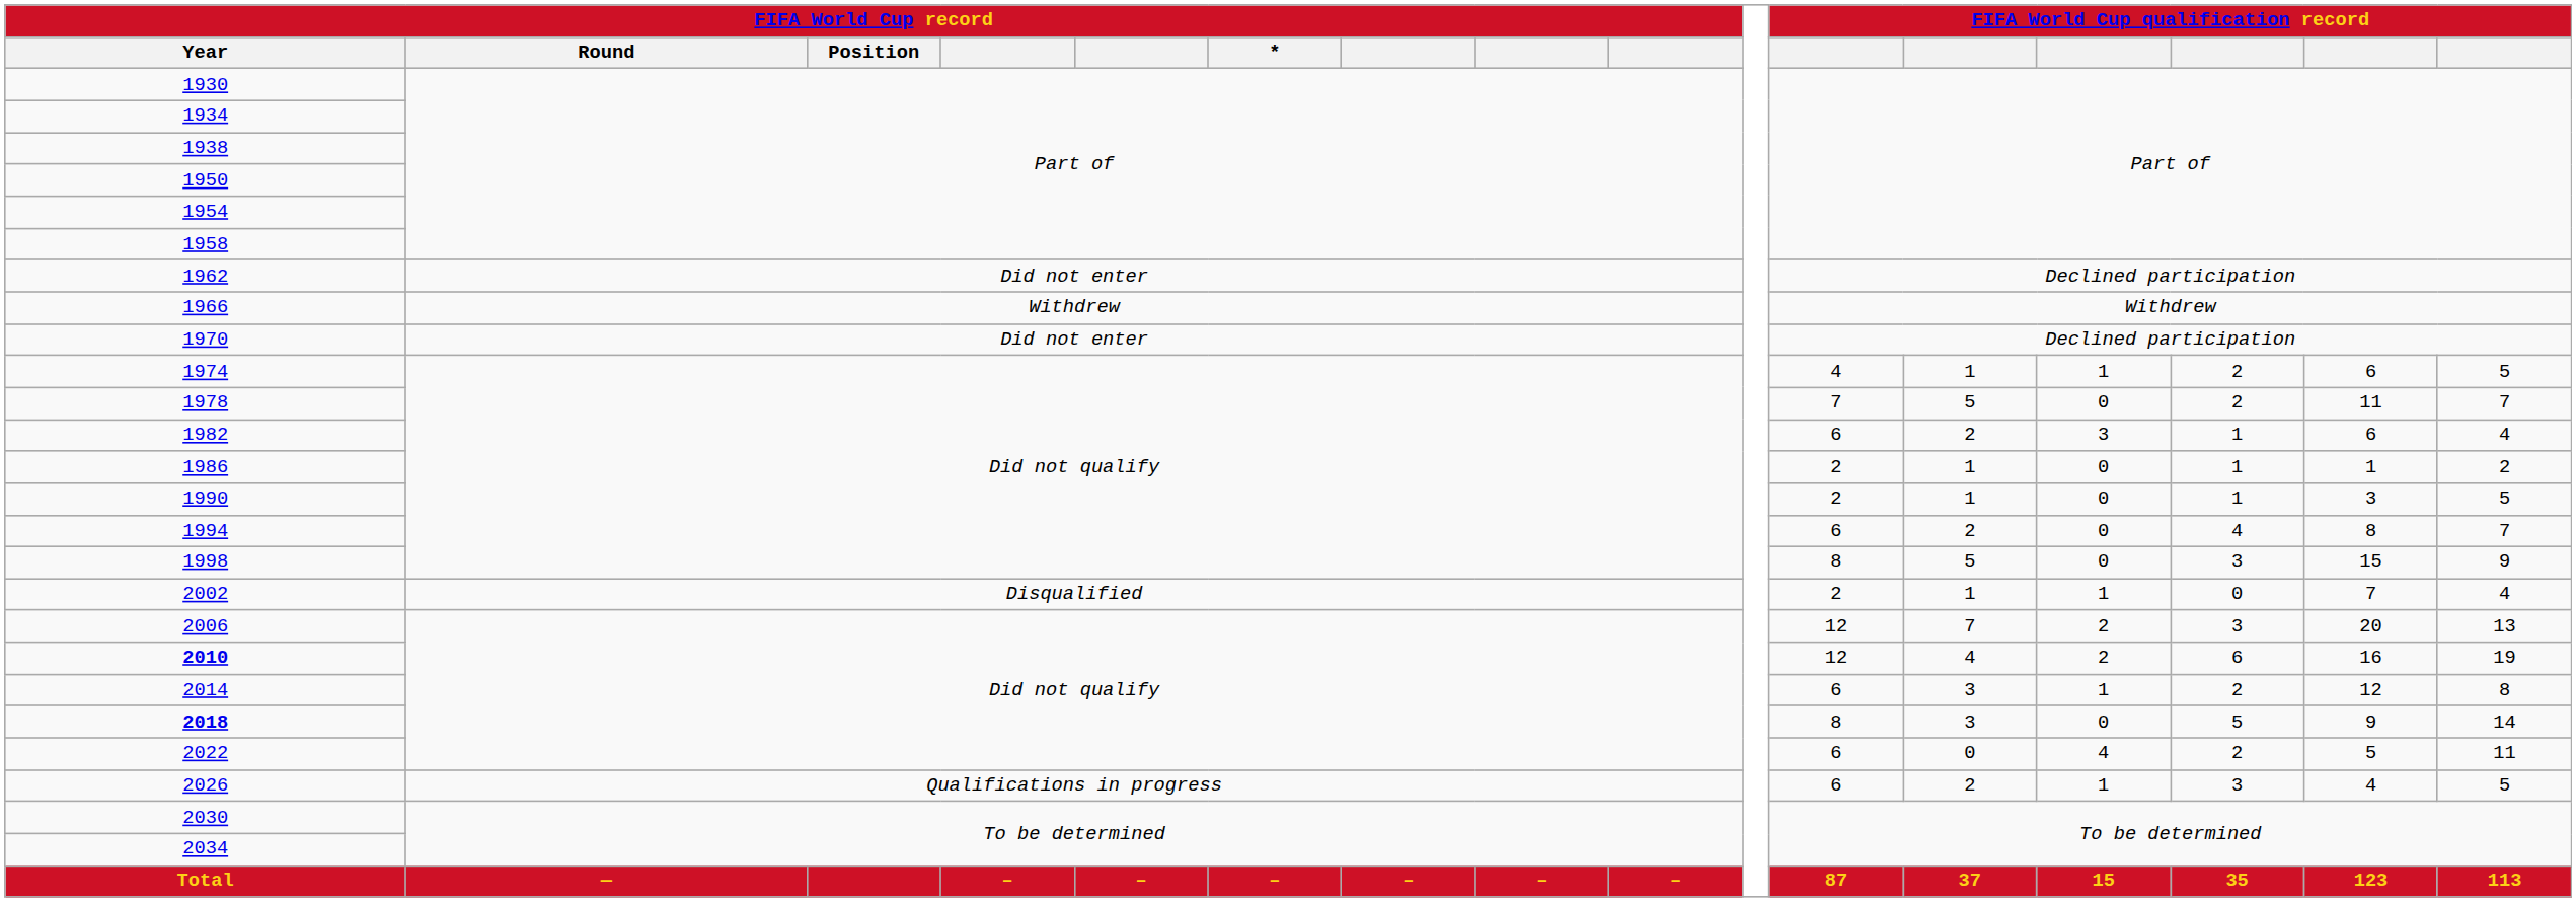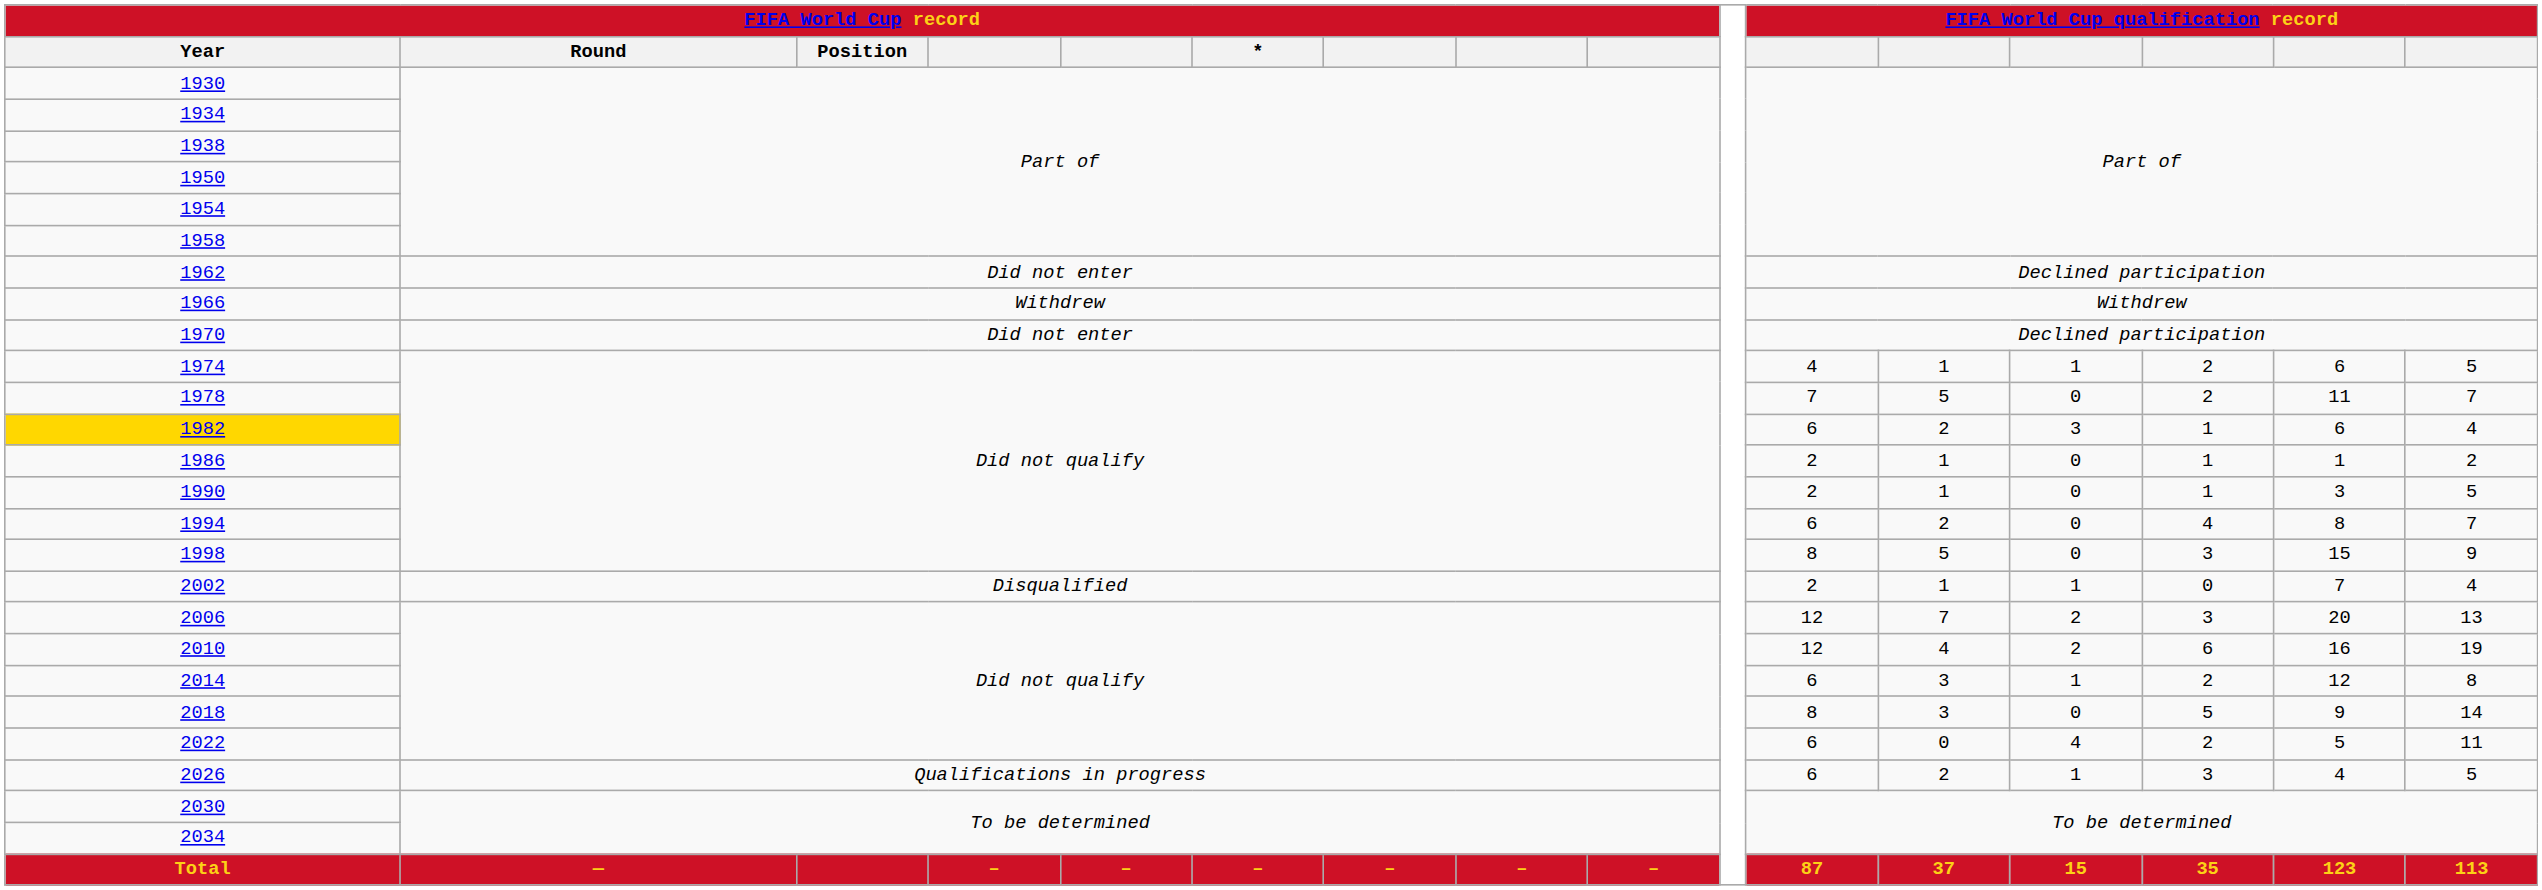1982 | FIFA World Cup record / Year: no background -> gold background
2010 | FIFA World Cup record / Year: bold -> normal
2018 | FIFA World Cup record / Year: bold -> normal
